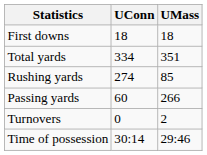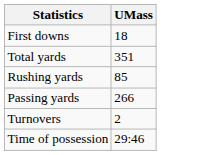- column: UConn | 18 | 334 | 274 | 60 | 0 | 30:14
